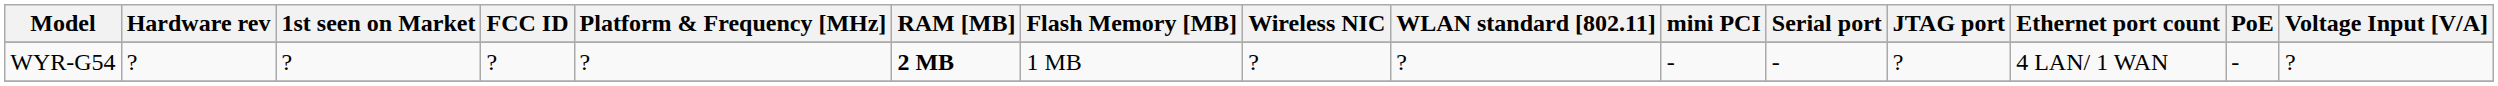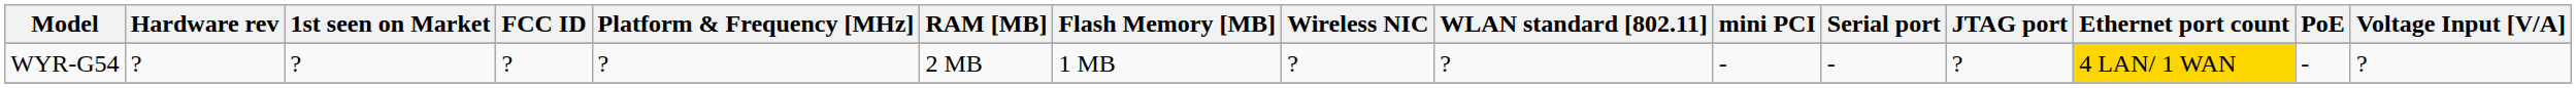WYR-G54 | RAM [MB]: bold -> normal
WYR-G54 | Ethernet port count: no background -> gold background
